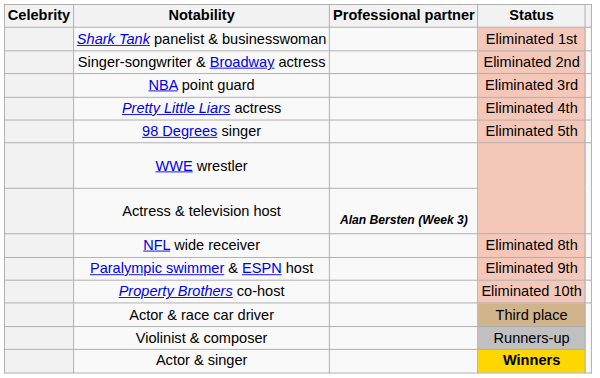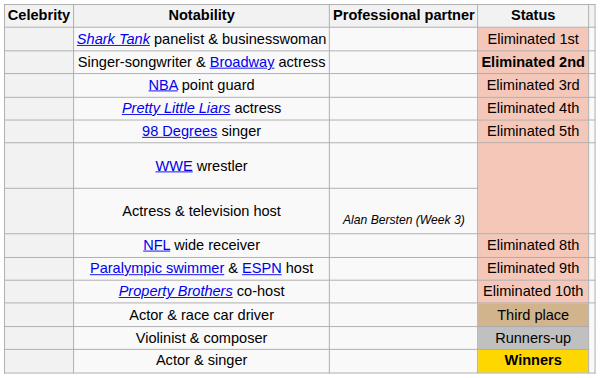Singer-songwriter & Broadway actress | Status: normal -> bold
Actress & television host | Professional partner: bold -> normal
